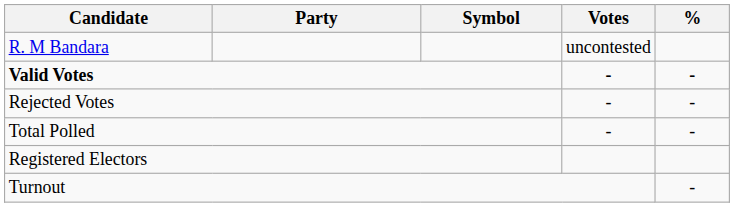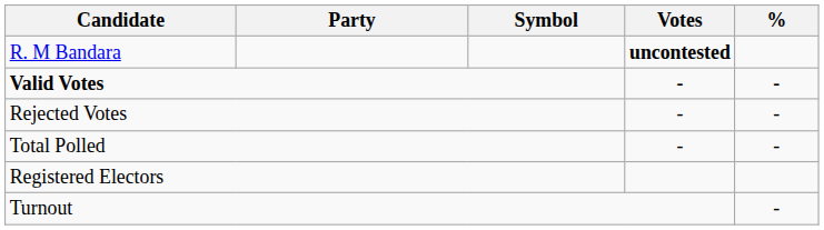R. M Bandara | Votes: normal -> bold
